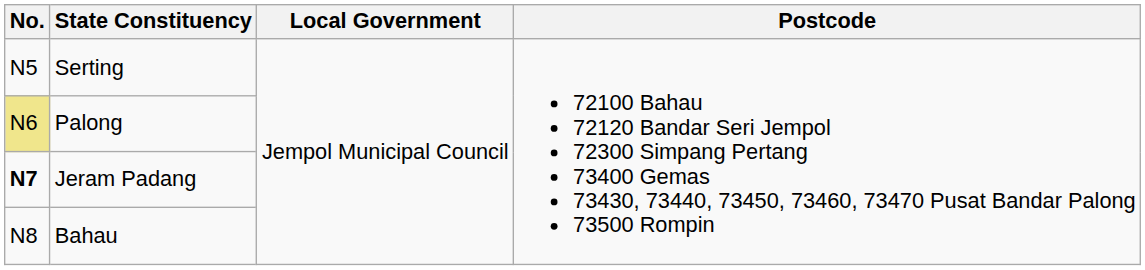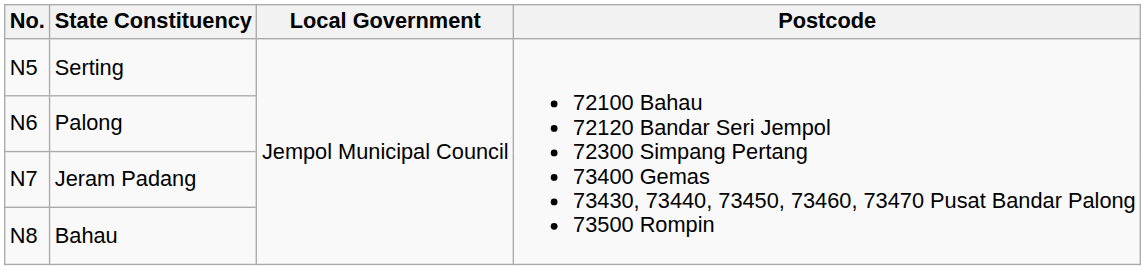Palong | No.: khaki background -> no background
Jeram Padang | No.: bold -> normal
